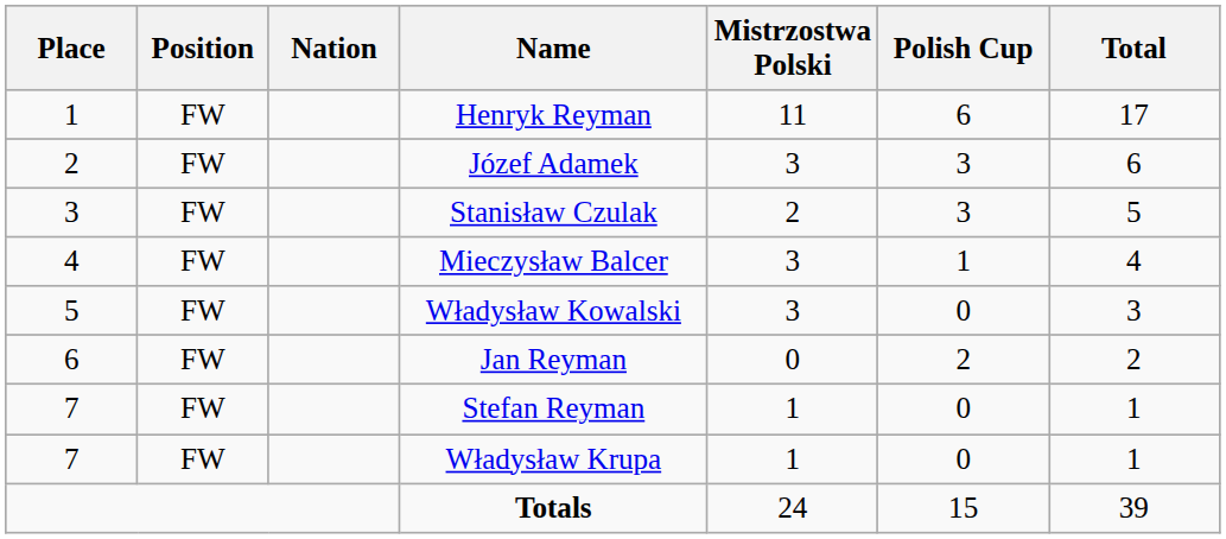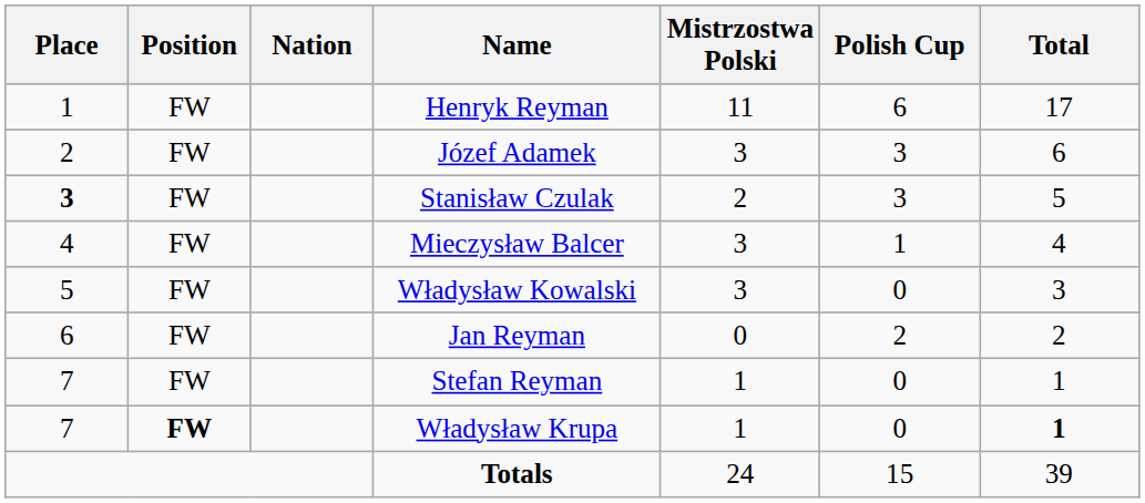Stanisław Czulak | Place: normal -> bold
Władysław Krupa | Position: normal -> bold
Władysław Krupa | Total: normal -> bold
